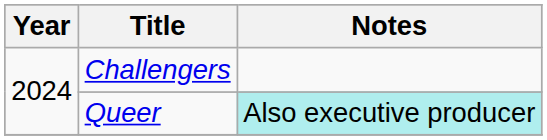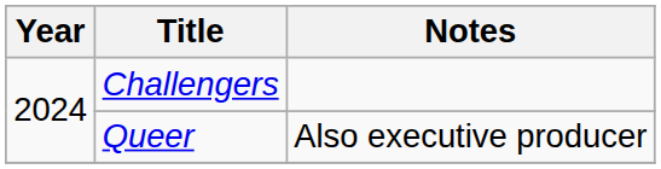Queer | Notes: paleturquoise background -> no background
